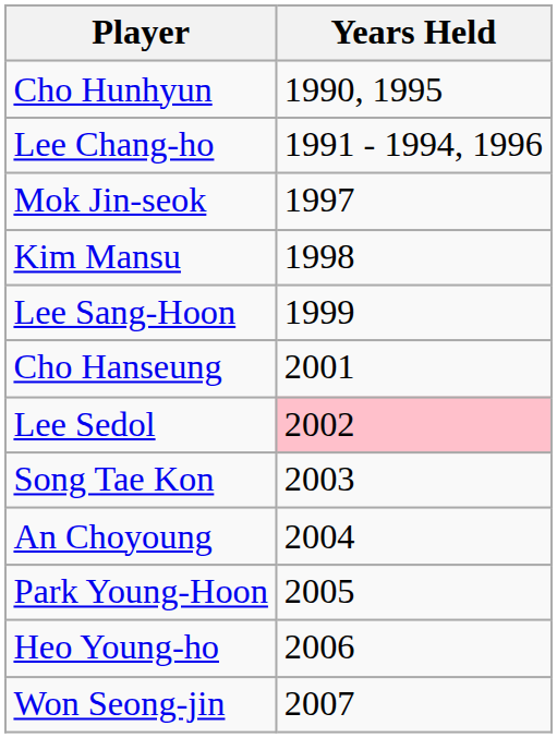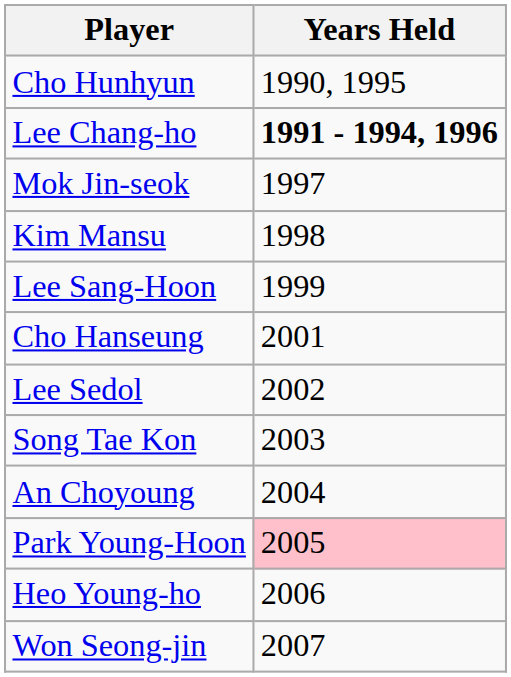Lee Chang-ho | Years Held: normal -> bold
Lee Sedol | Years Held: pink background -> no background
Park Young-Hoon | Years Held: no background -> pink background
